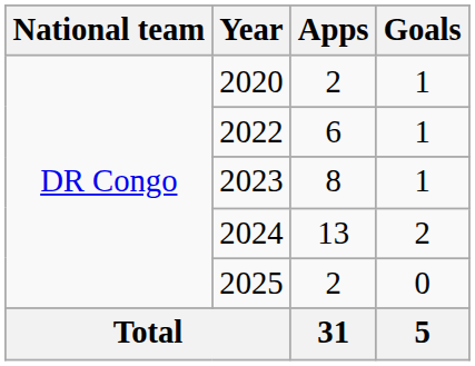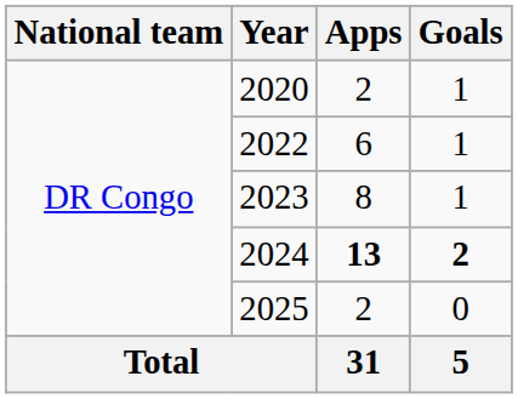2024 | Apps: normal -> bold
2024 | Goals: normal -> bold
